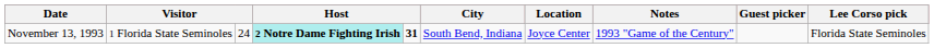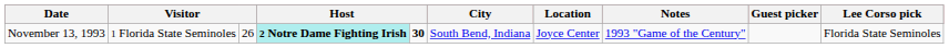November 13, 1993 | column 3: 24 -> 26
November 13, 1993 | column 5: 31 -> 30
